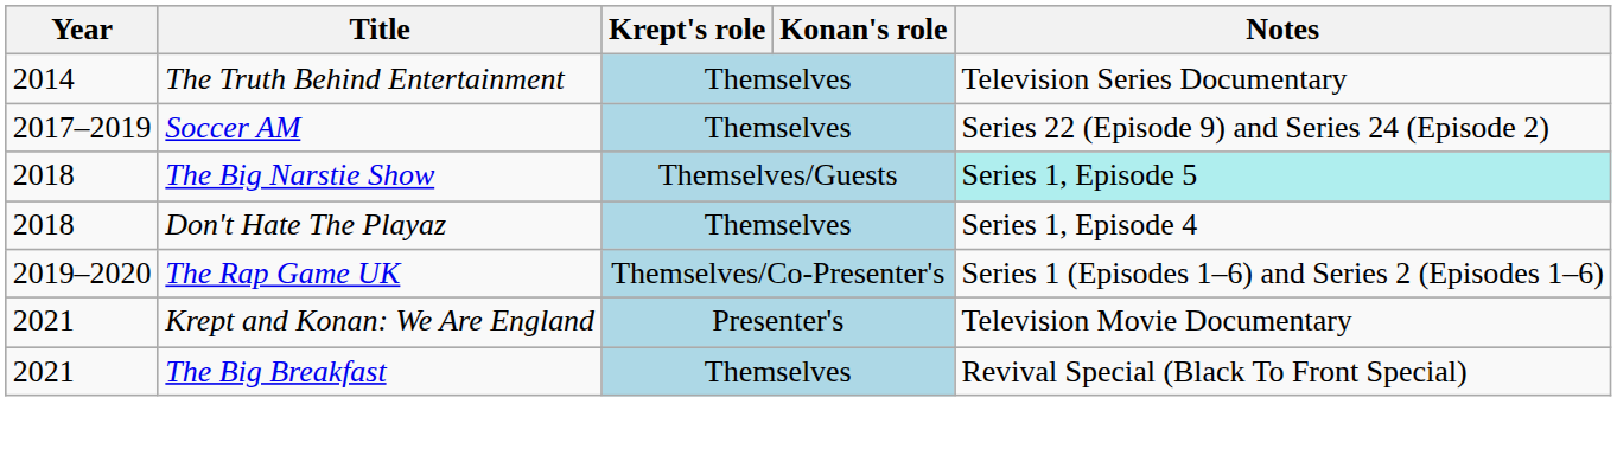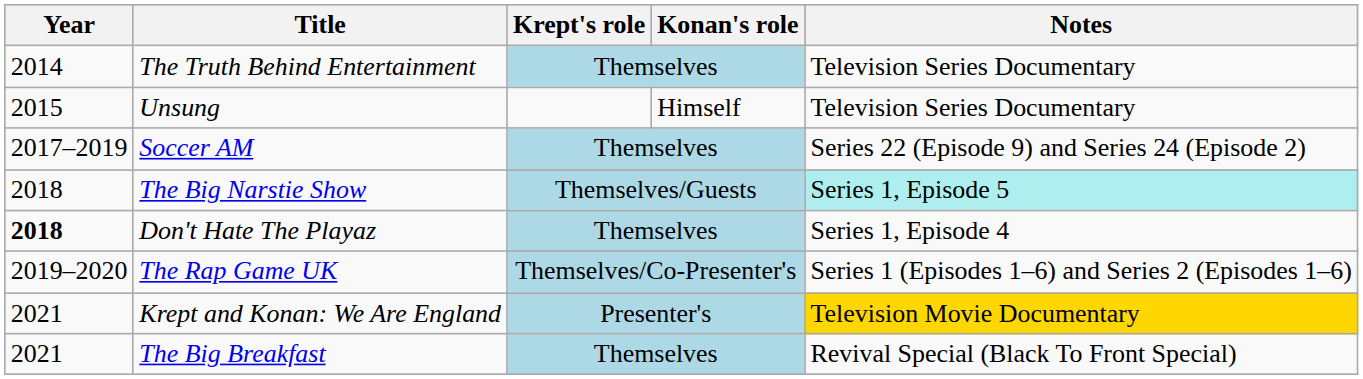+ row: 2015 | Unsung | Himself | Television Series Documentary
Don't Hate The Playaz | Year: normal -> bold
Krept and Konan: We Are England | Notes: no background -> gold background
